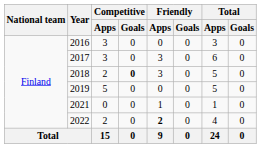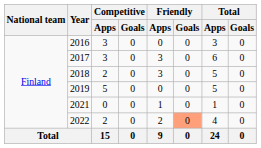2018 | Competitive / Goals: bold -> normal
2022 | Friendly / Apps: bold -> normal
2022 | Friendly / Goals: no background -> lightsalmon background
